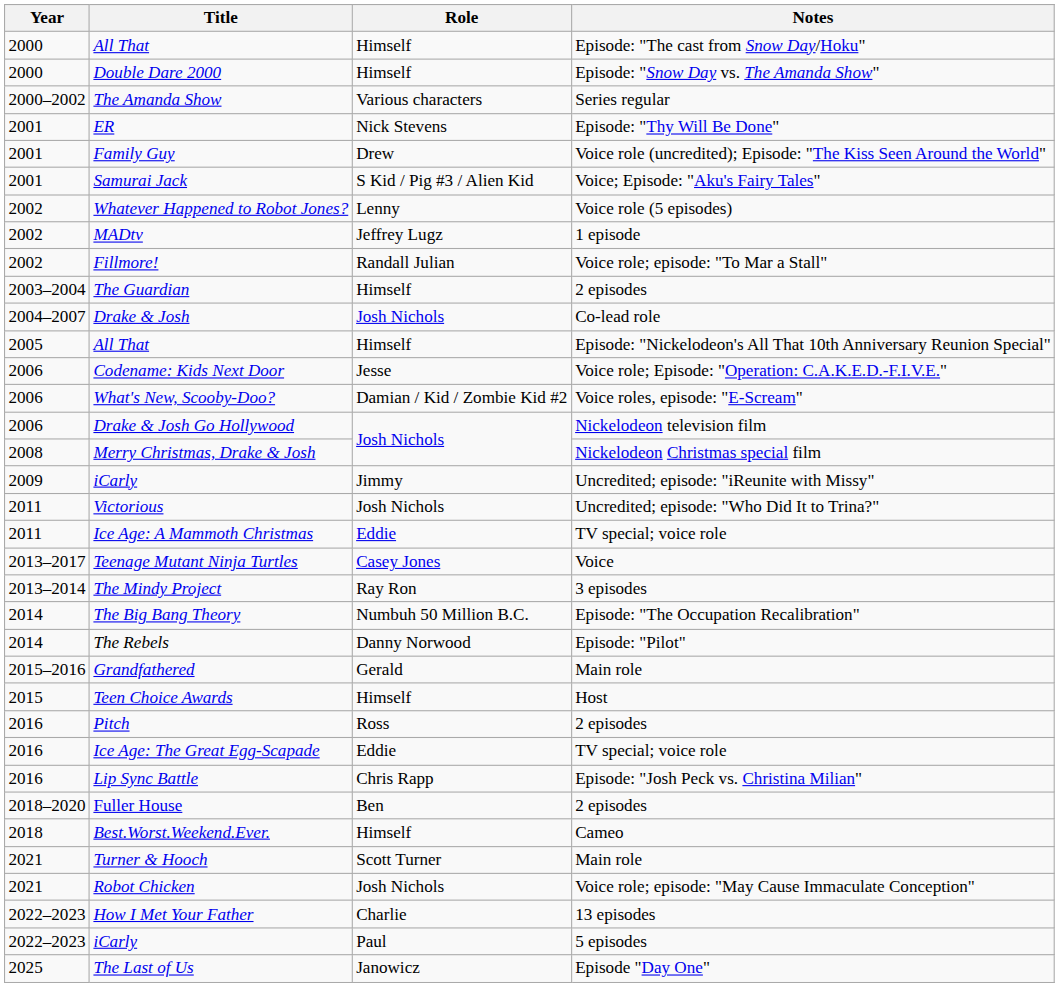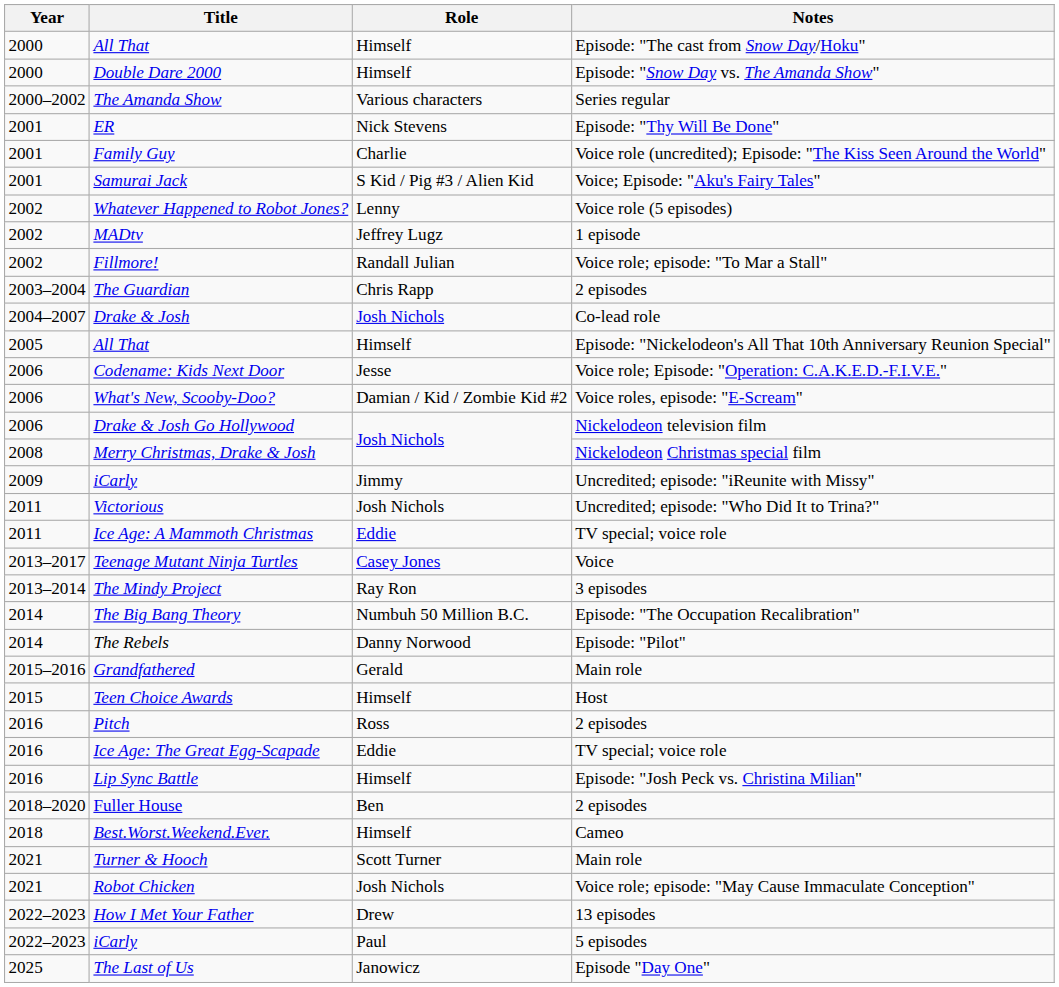Family Guy | Role: Drew -> Charlie
The Guardian | Role: Himself -> Chris Rapp
Lip Sync Battle | Role: Chris Rapp -> Himself
How I Met Your Father | Role: Charlie -> Drew
